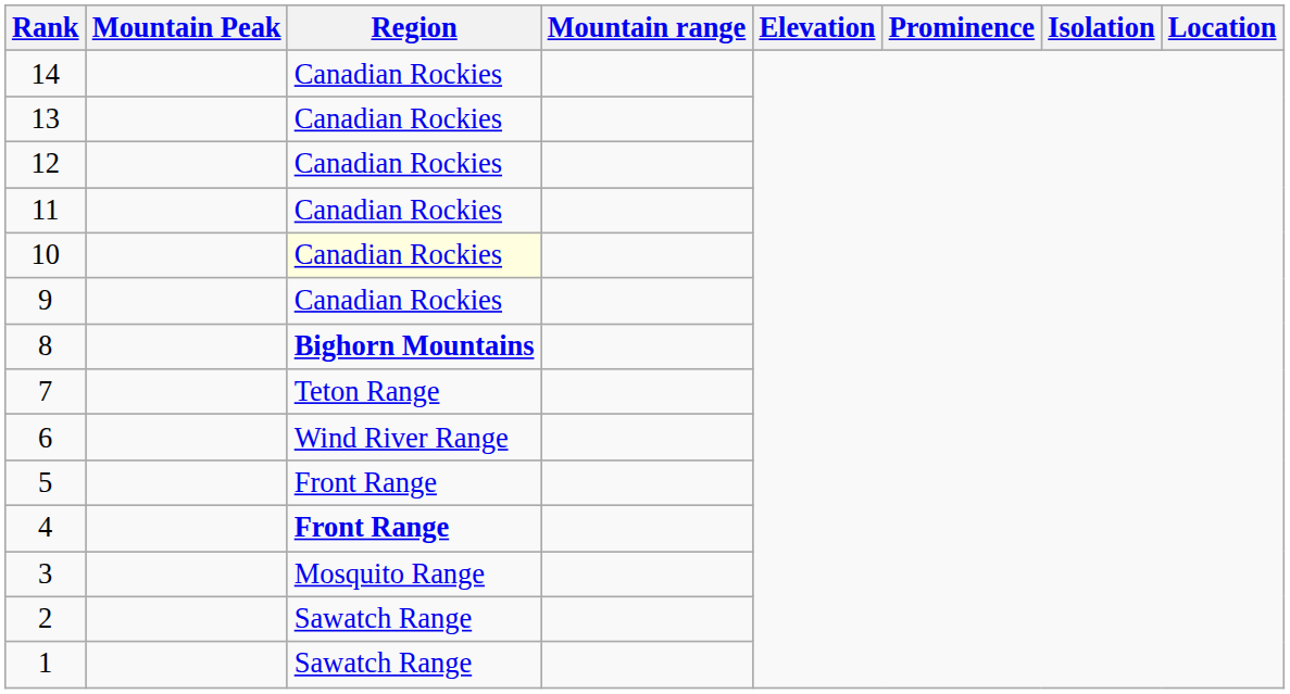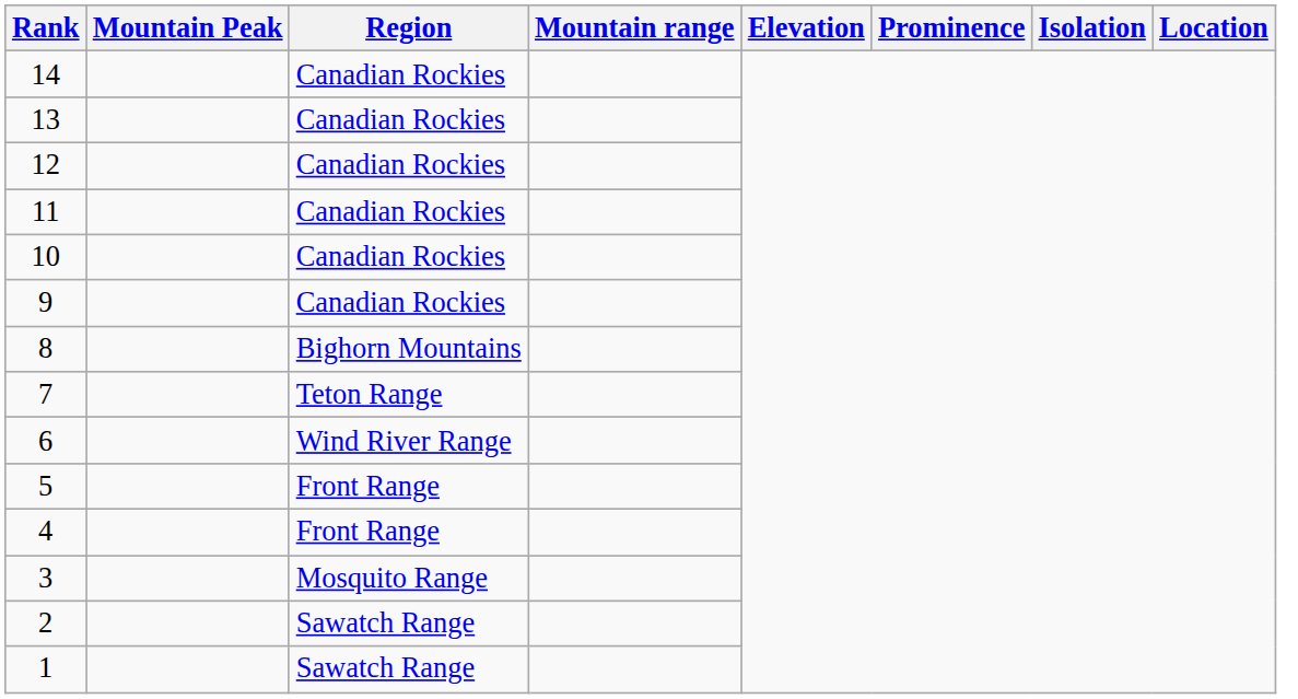10 | Region: lightyellow background -> no background
8 | Region: bold -> normal
4 | Region: bold -> normal
